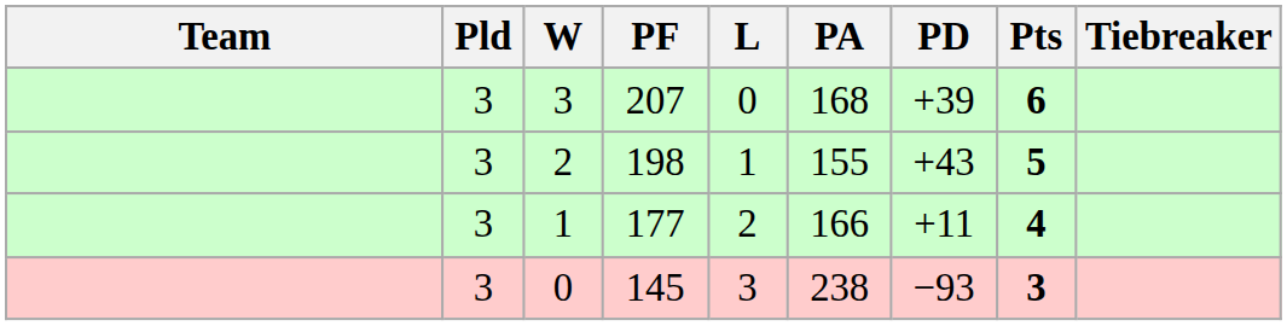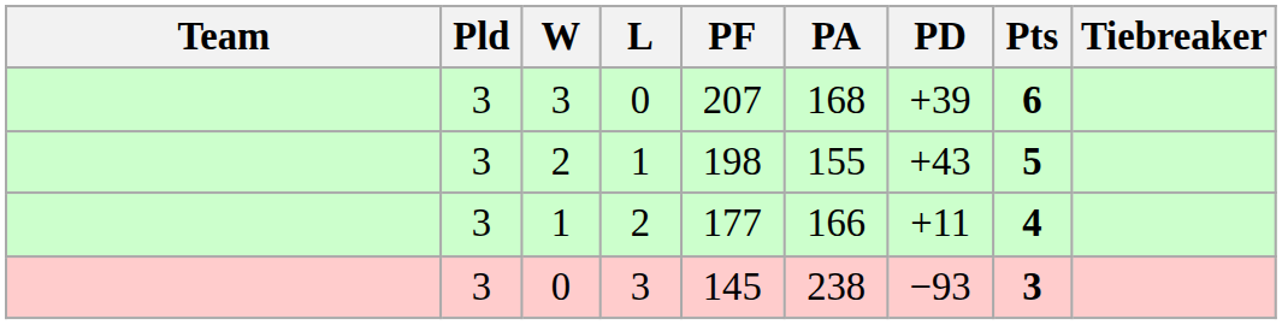columns swapped: L <-> PF
